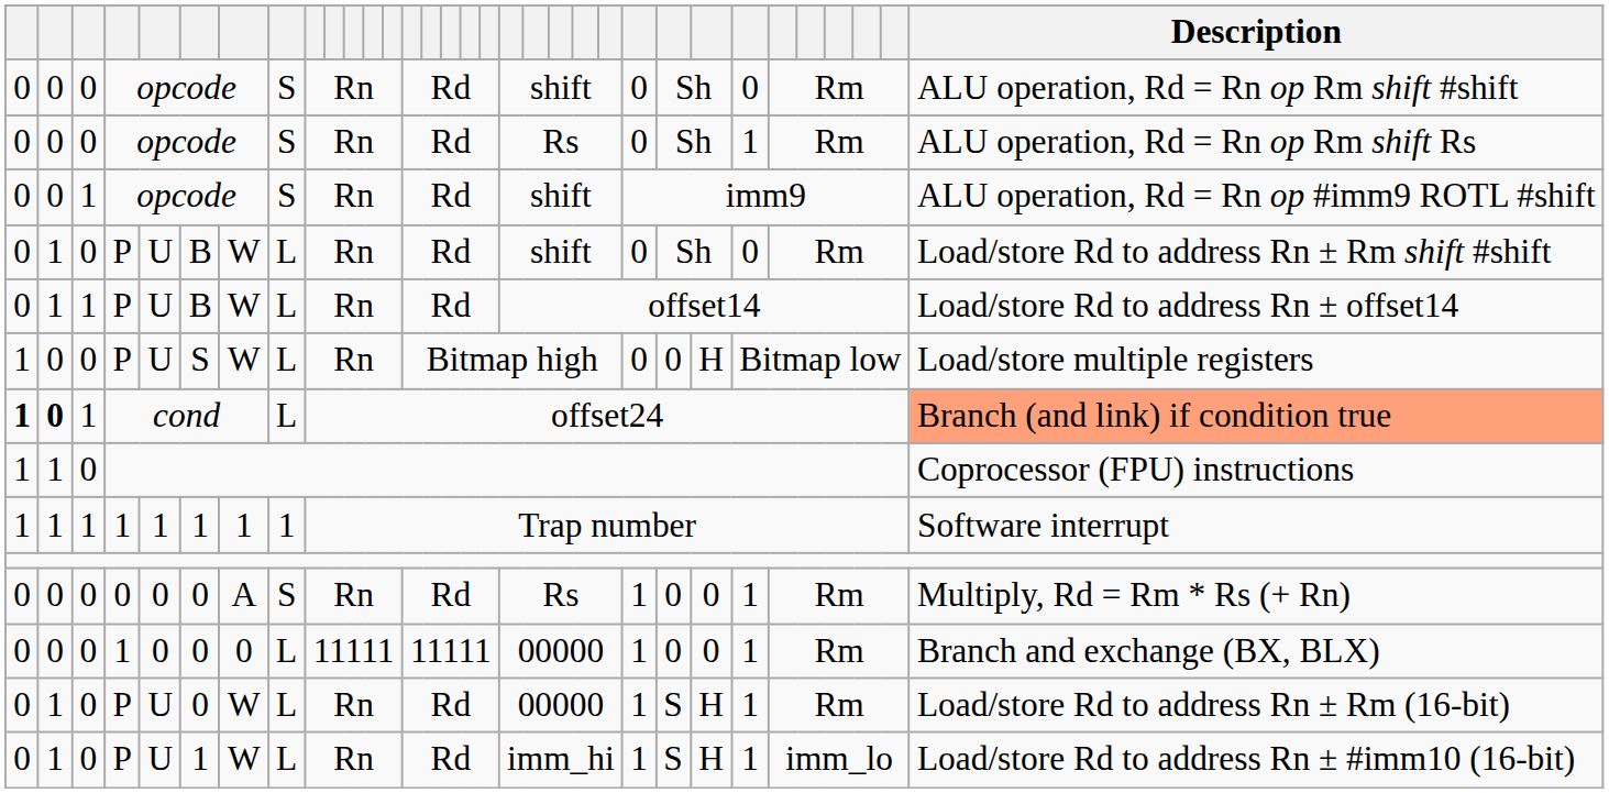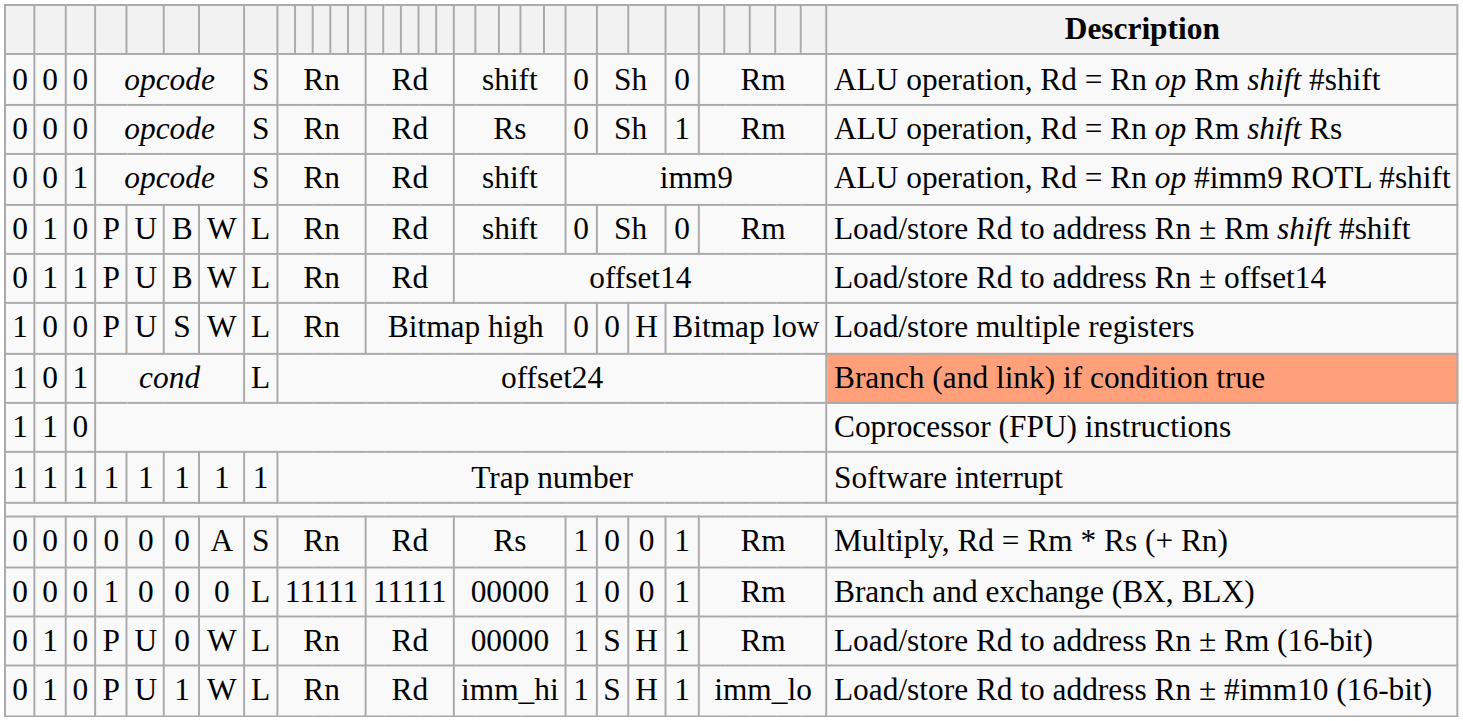cond | column 1: bold -> normal
cond | column 2: bold -> normal
